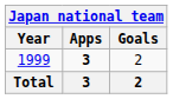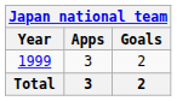1999 | Apps: bold -> normal
